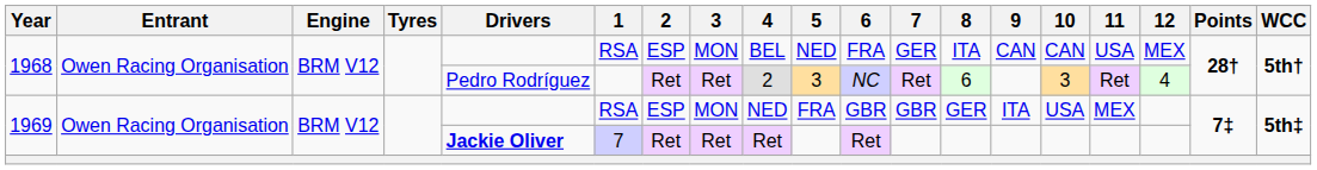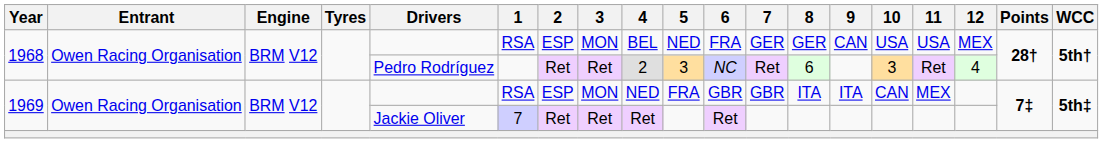row 2 | 8: ITA -> GER
row 2 | 10: CAN -> USA
row 4 | 8: GER -> ITA
row 4 | 10: USA -> CAN
row 5 | Drivers: bold -> normal
